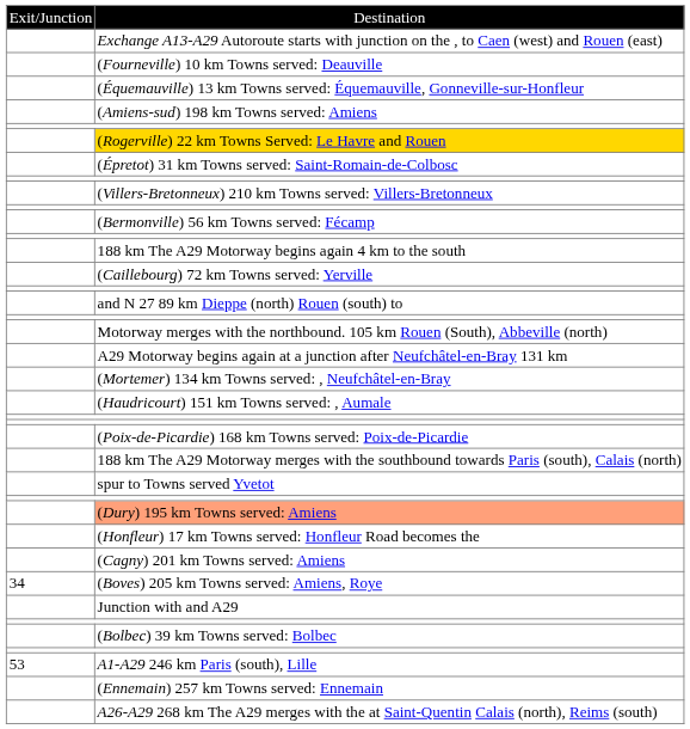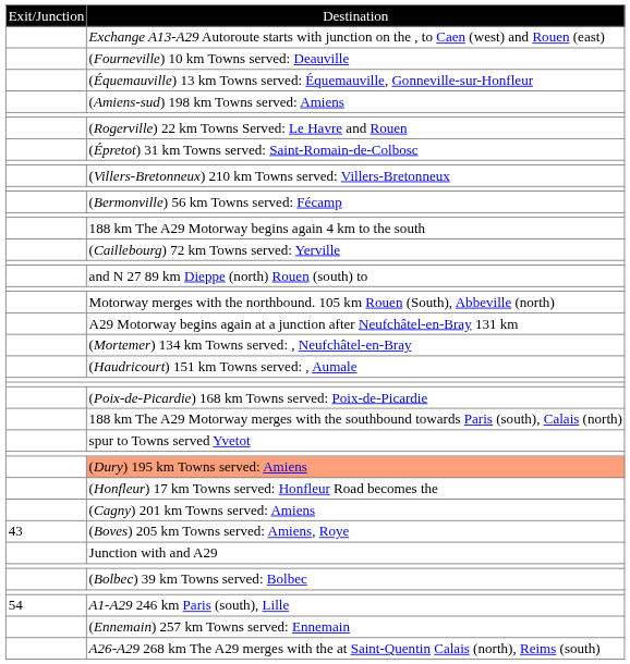row 7 | column 2: gold background -> no background
row 32 | column 1: 34 -> 43
row 37 | column 1: 53 -> 54
